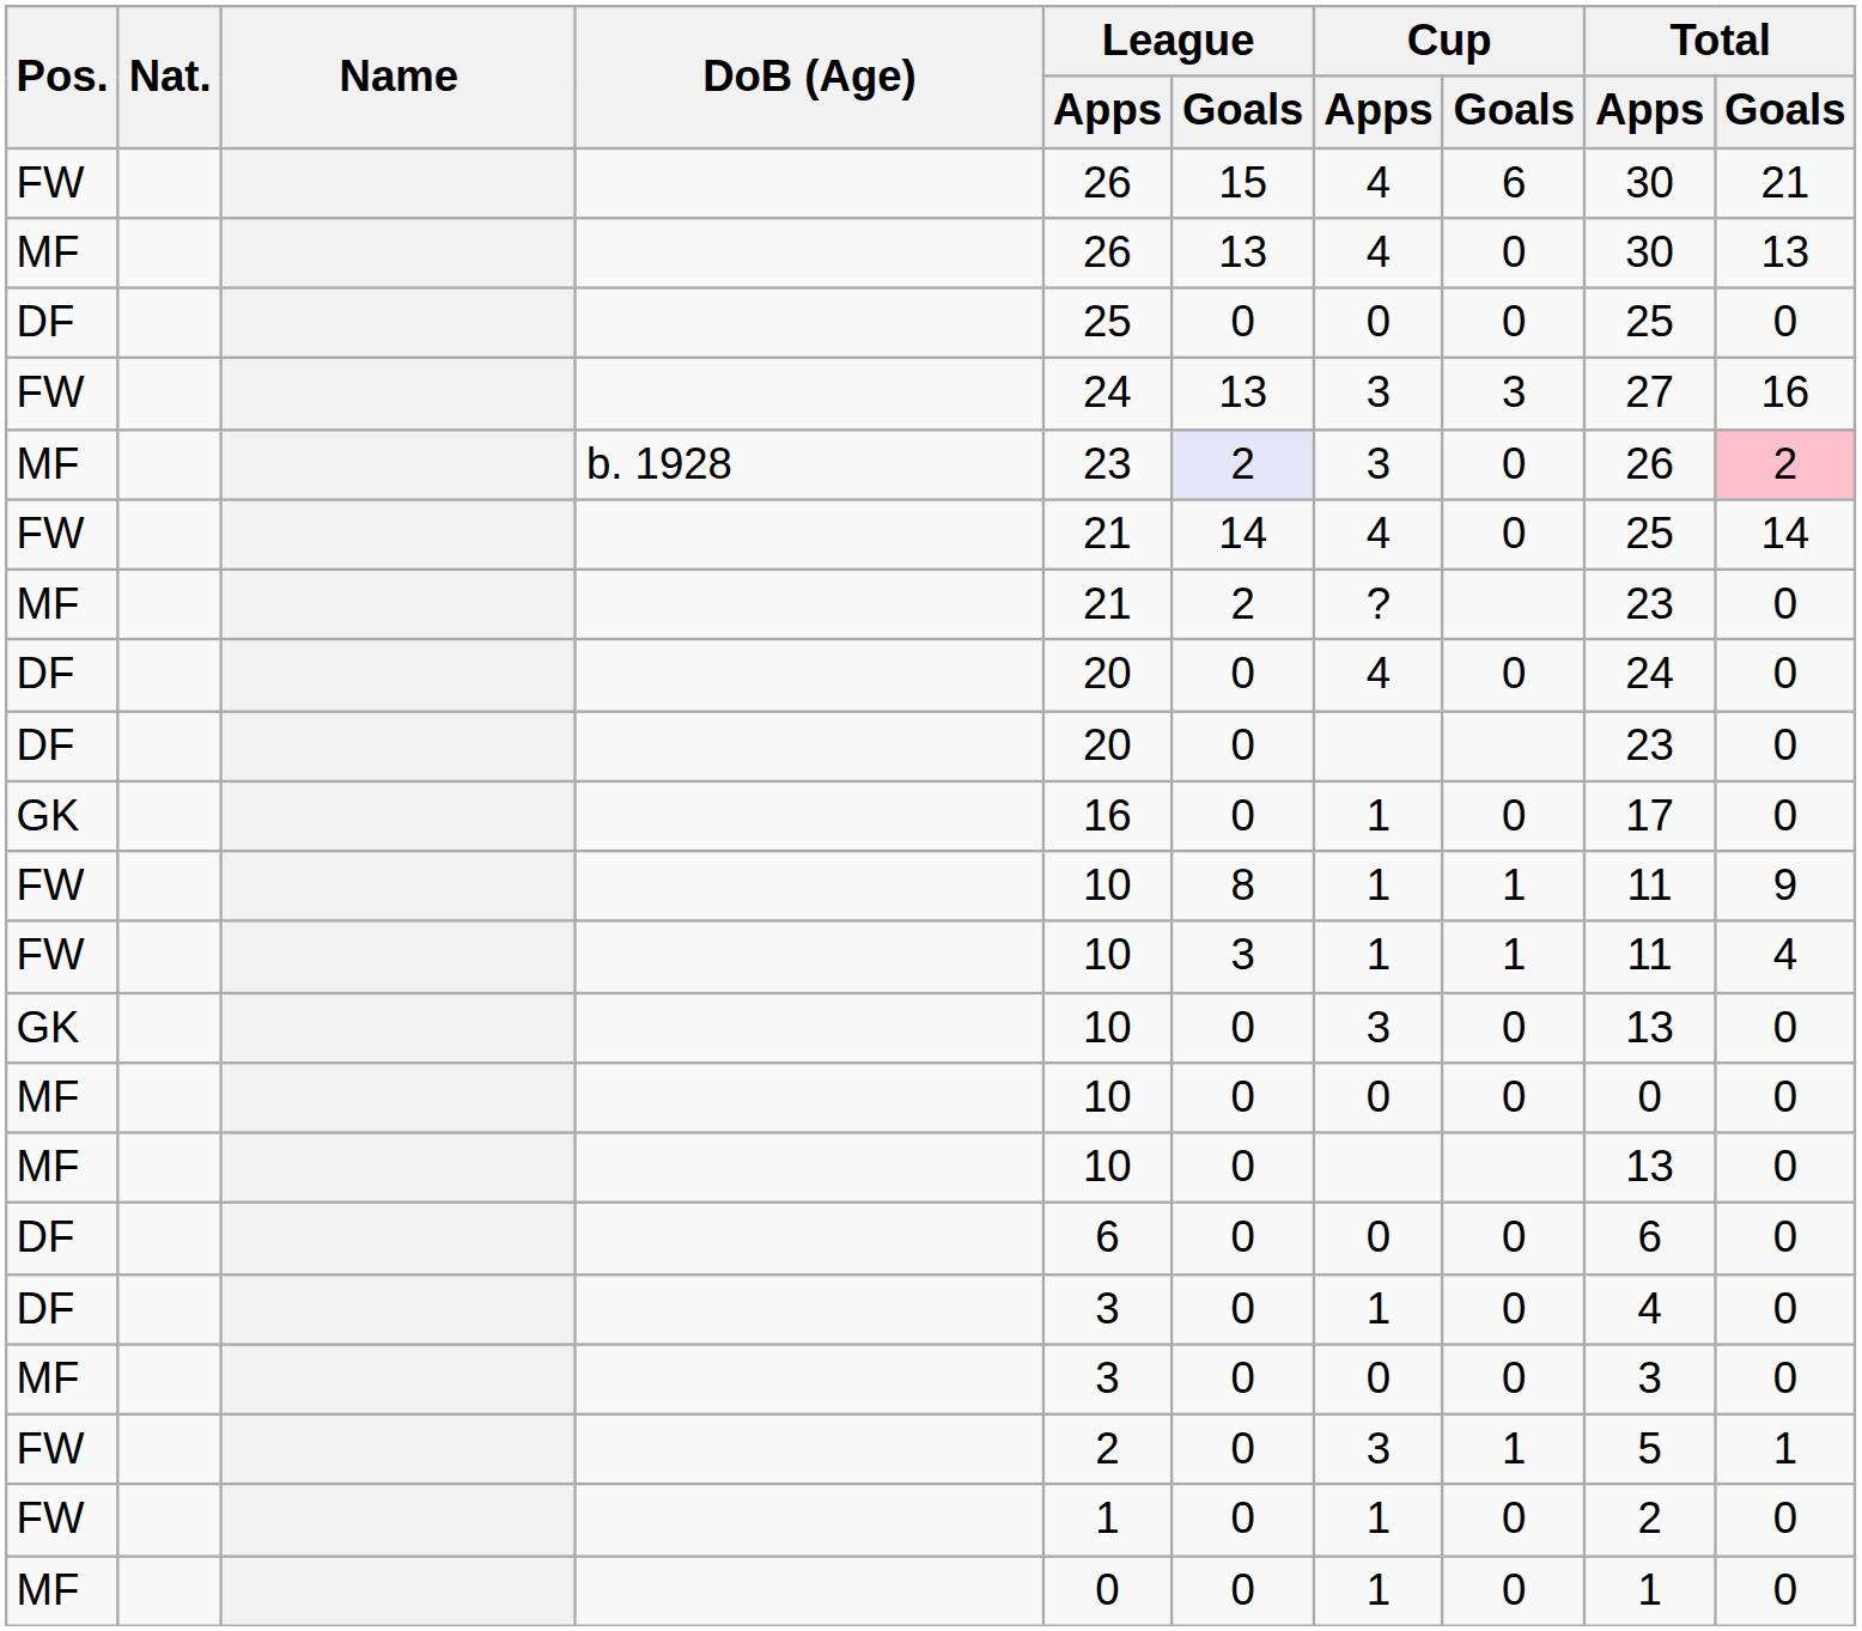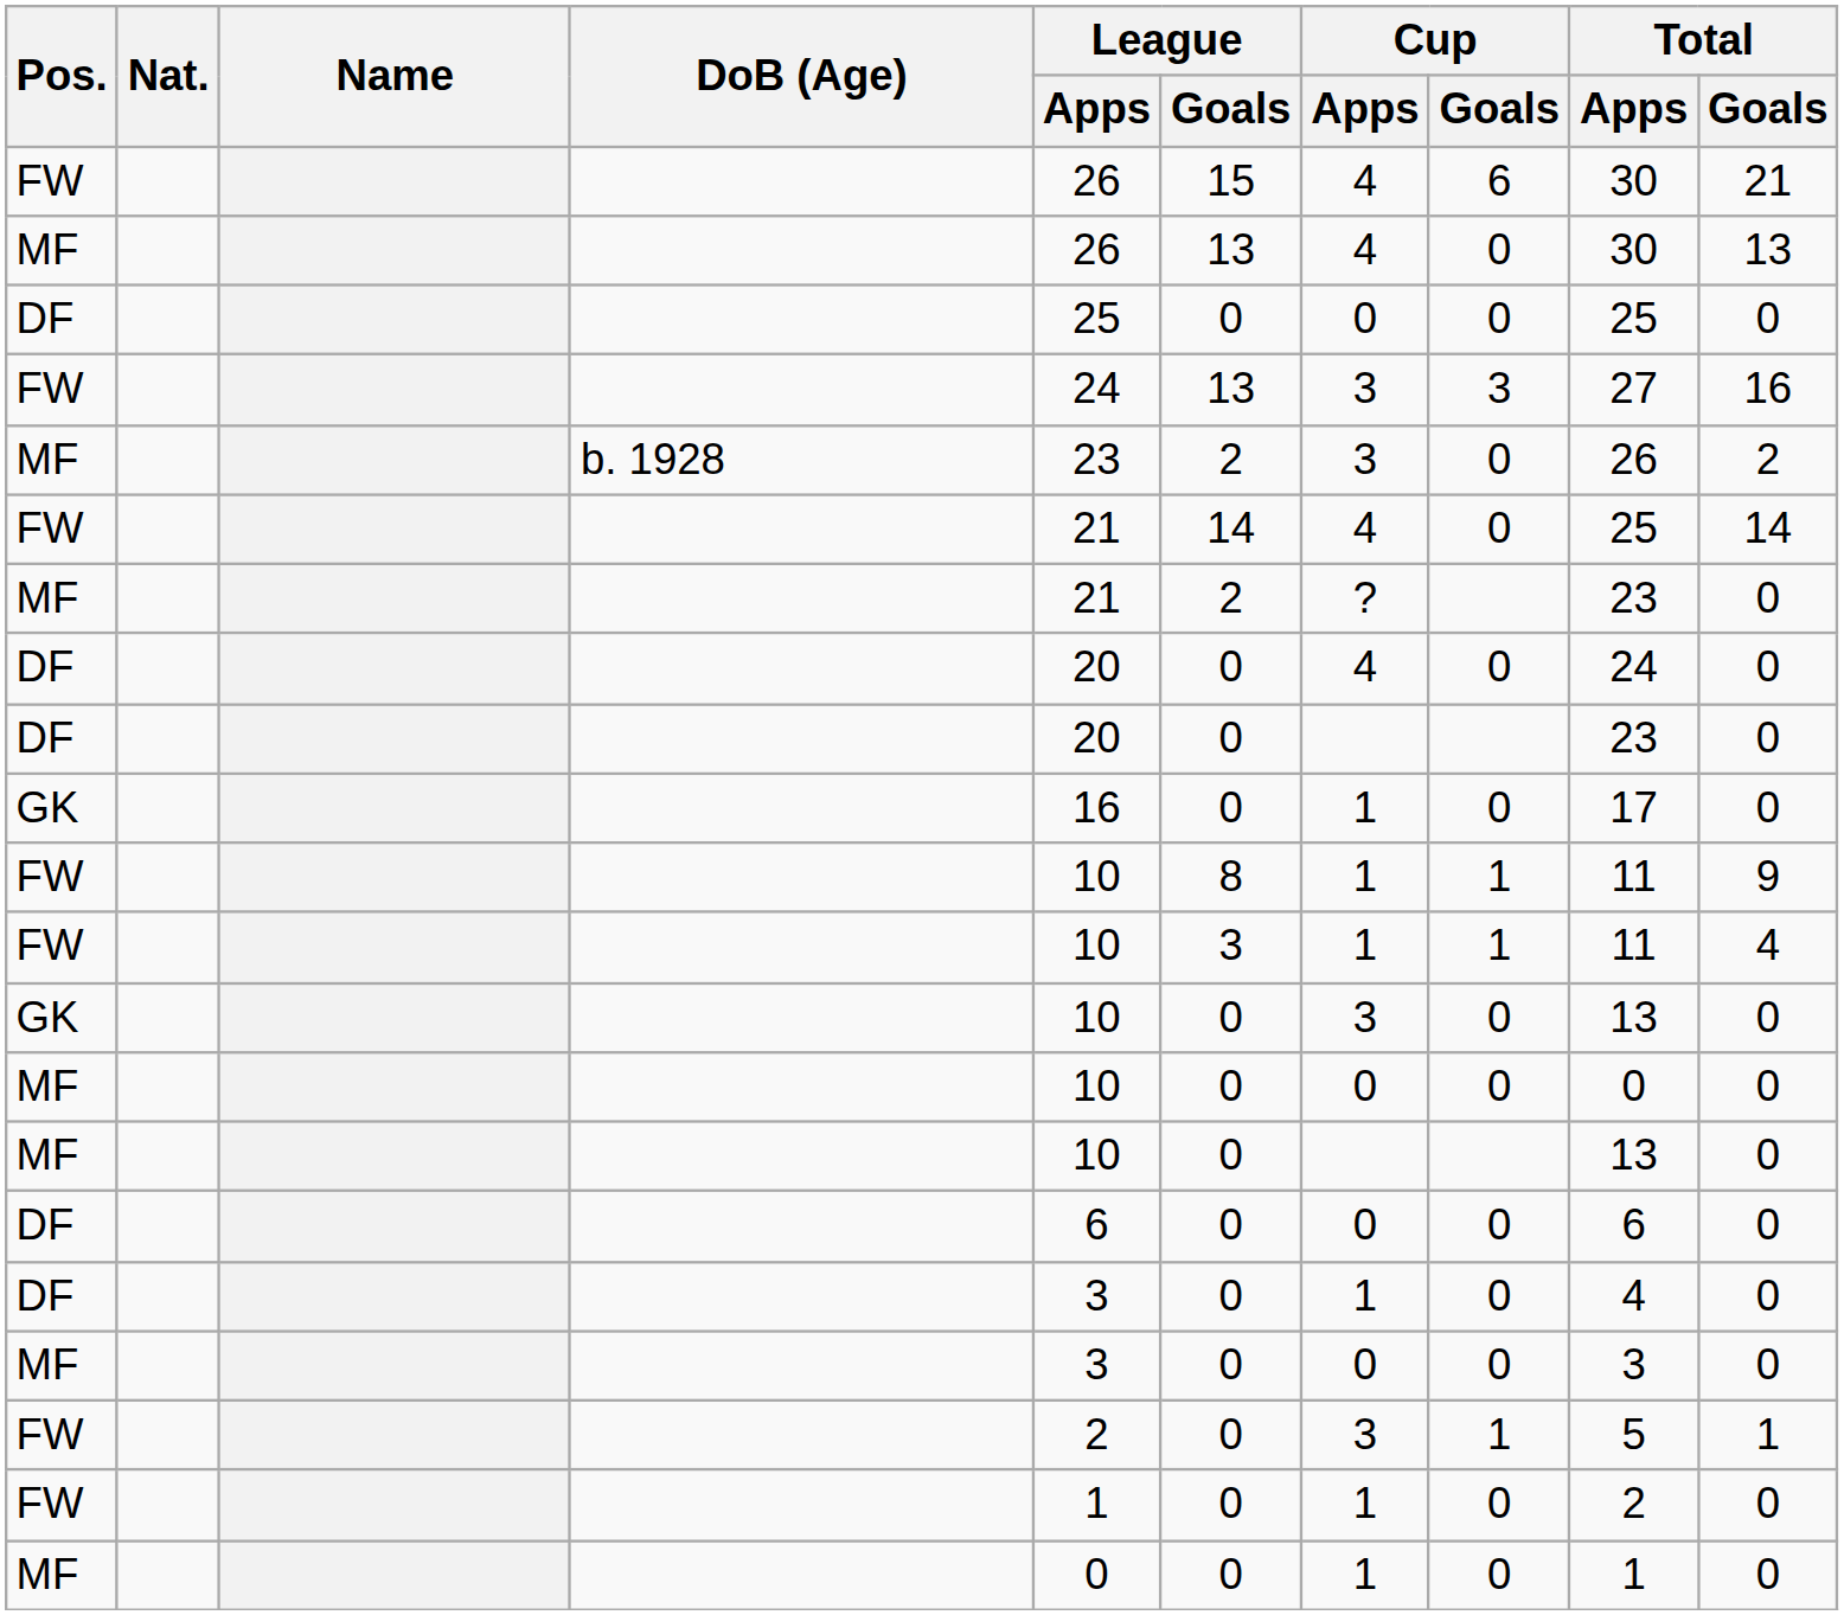MF / b. 1928 | League / Goals: lavender background -> no background
MF / b. 1928 | Total / Goals: pink background -> no background
